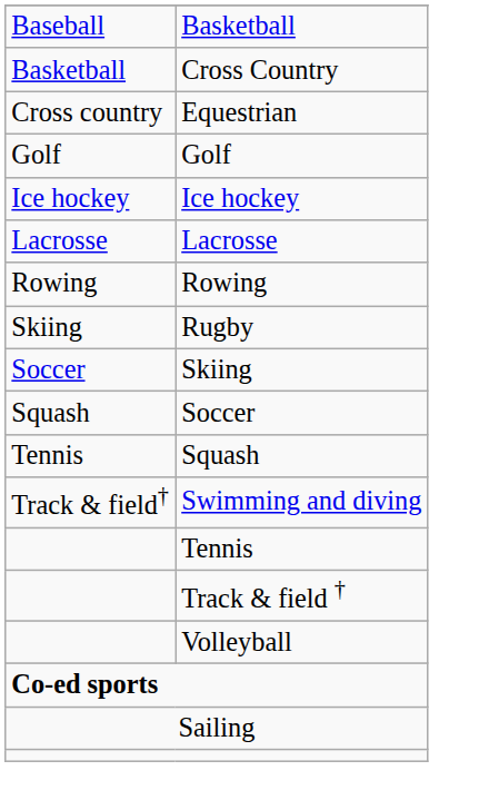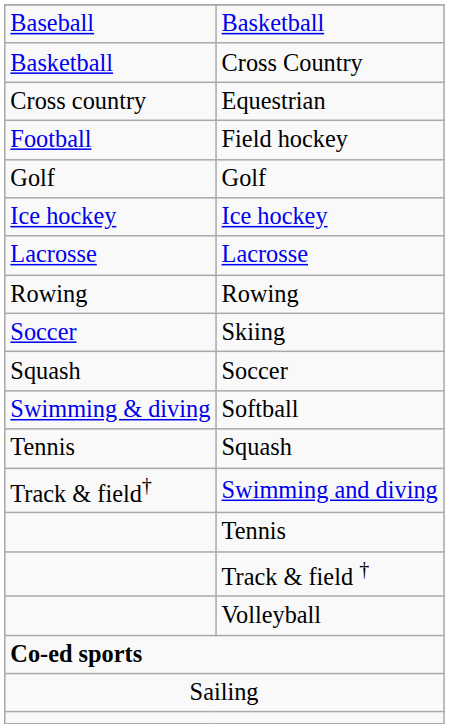+ row: Football | Field hockey
- row: Skiing | Rugby
+ row: Swimming & diving | Softball
